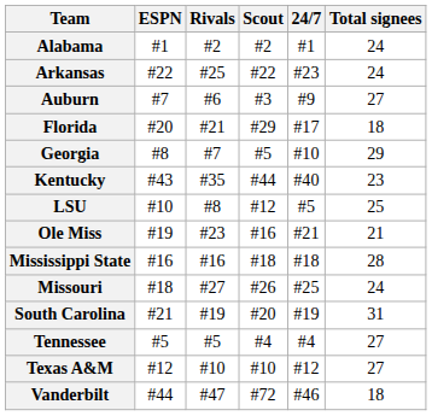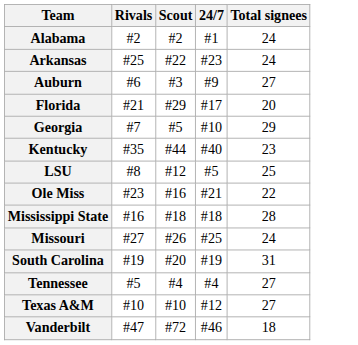- column: ESPN | #1 | #22 | #7 | #20 | #8 | #43 | #10 | #19 | #16 | #18 | #21 | #5 | #12 | #44
Florida | Total signees: 18 -> 20
Ole Miss | Total signees: 21 -> 22
